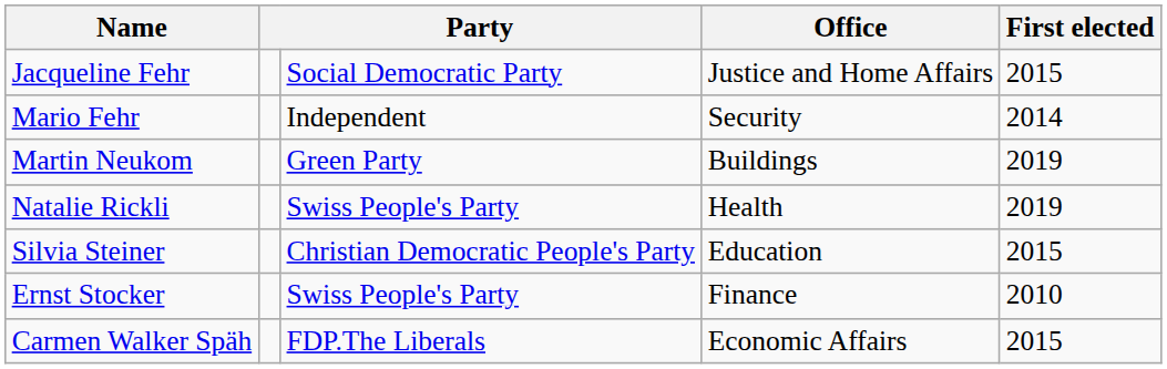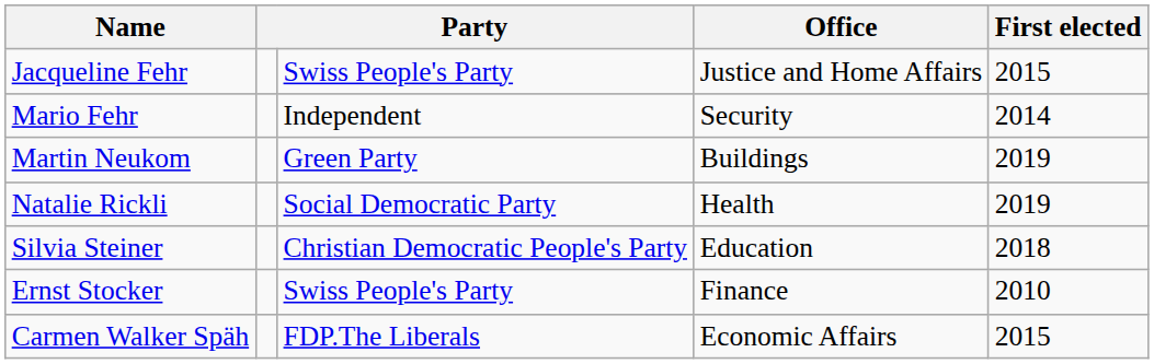Jacqueline Fehr | column 3: Social Democratic Party -> Swiss People's Party
Natalie Rickli | column 3: Swiss People's Party -> Social Democratic Party
Silvia Steiner | First elected: 2015 -> 2018
